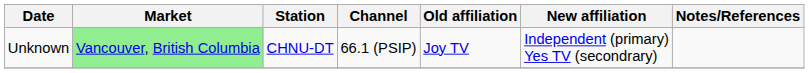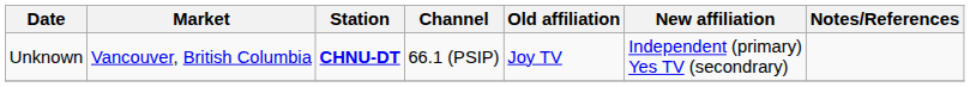Unknown | Market: lightgreen background -> no background
Unknown | Station: normal -> bold
